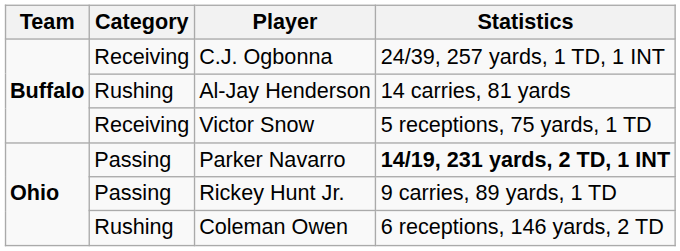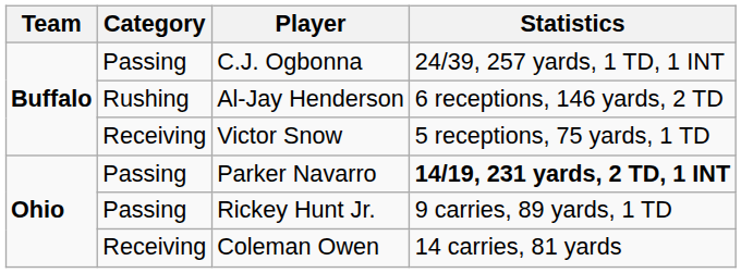C.J. Ogbonna | Category: Receiving -> Passing
Al-Jay Henderson | Statistics: 14 carries, 81 yards -> 6 receptions, 146 yards, 2 TD
Coleman Owen | Category: Rushing -> Receiving
Coleman Owen | Statistics: 6 receptions, 146 yards, 2 TD -> 14 carries, 81 yards
